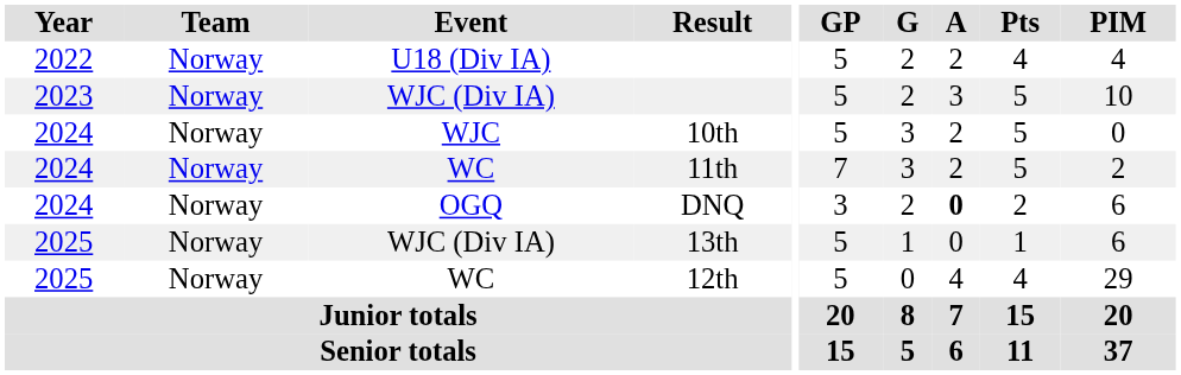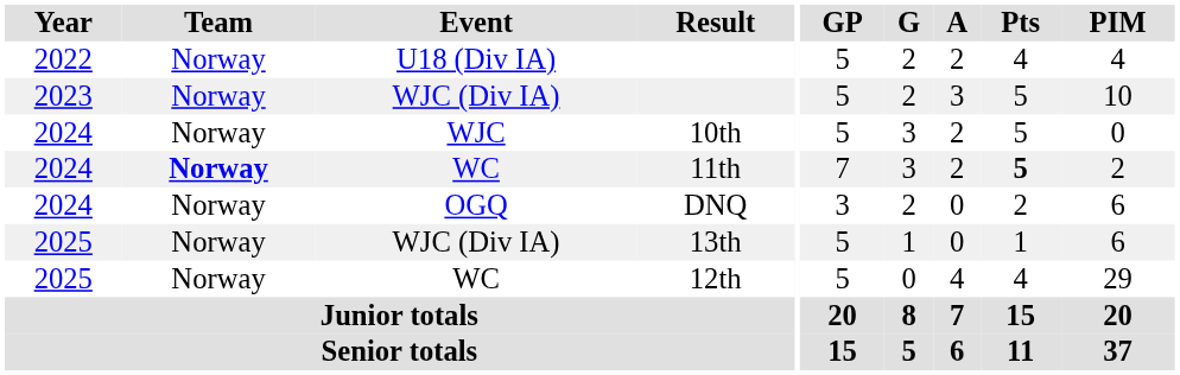11th | Team: normal -> bold
11th | Pts: normal -> bold
DNQ | A: bold -> normal
